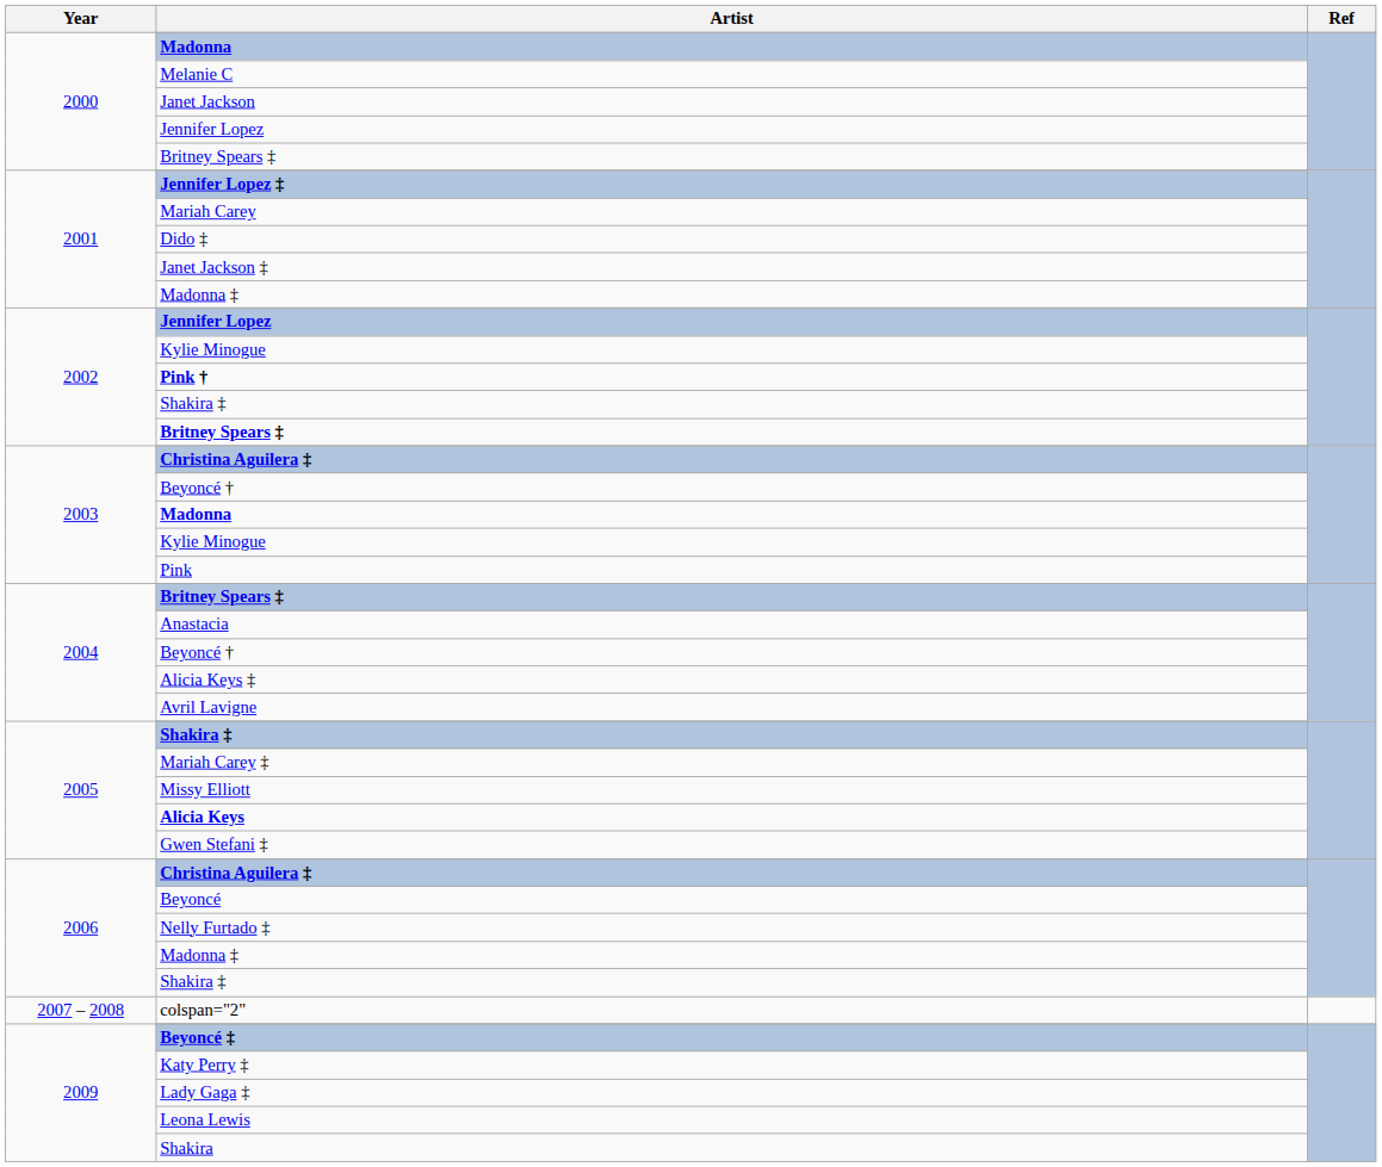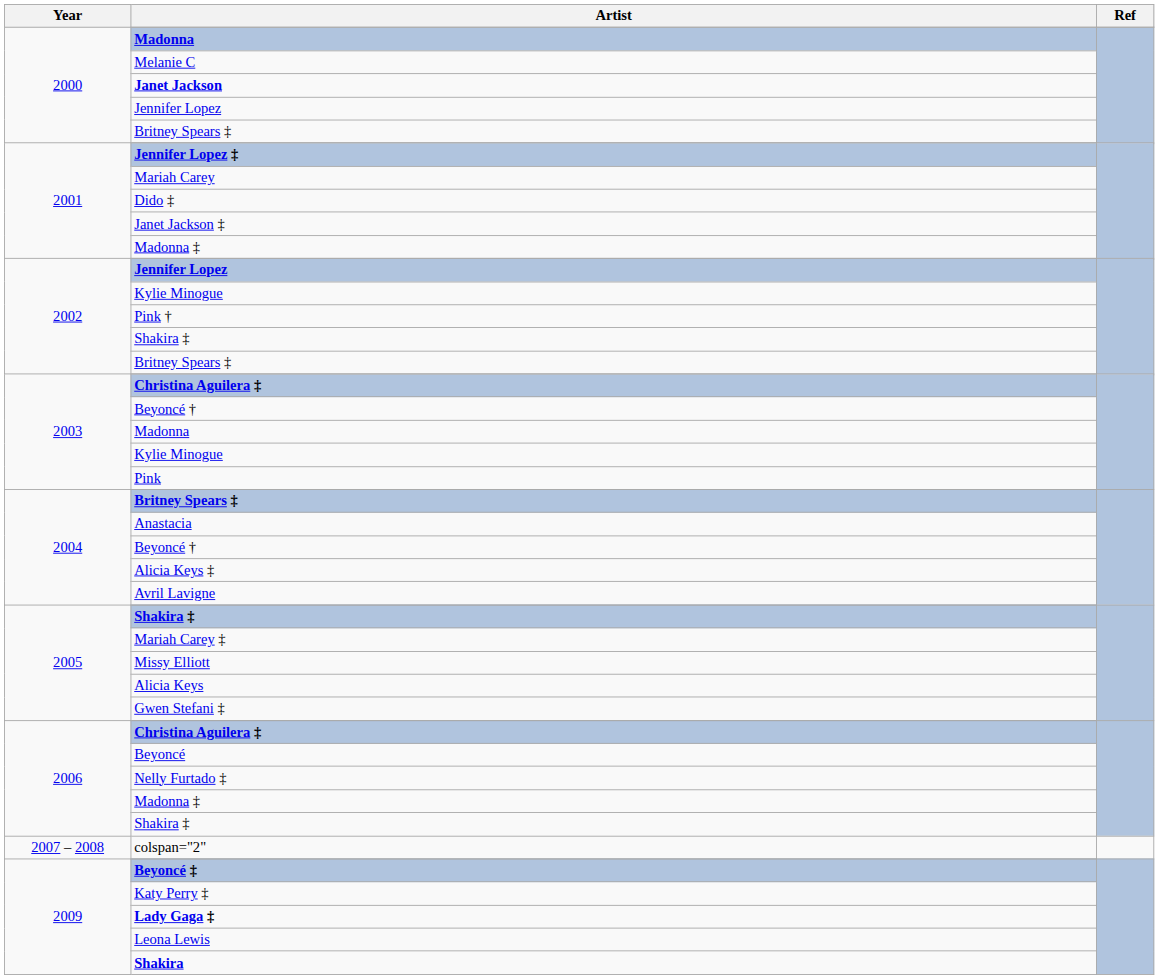Janet Jackson | Artist: normal -> bold
Pink † | Artist: bold -> normal
2002 / Britney Spears ‡ | Artist: bold -> normal
2003 / Madonna | Artist: bold -> normal
Alicia Keys | Artist: bold -> normal
Lady Gaga ‡ | Artist: normal -> bold
Shakira | Artist: normal -> bold
